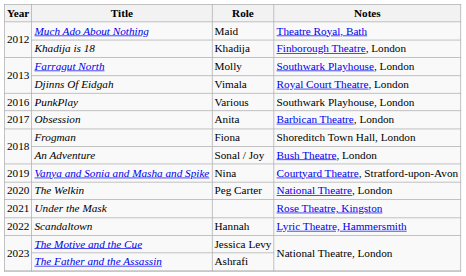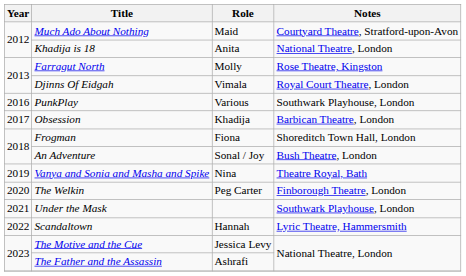Much Ado About Nothing | Notes: Theatre Royal, Bath -> Courtyard Theatre, Stratford-upon-Avon
Khadija is 18 | Role: Khadija -> Anita
Khadija is 18 | Notes: Finborough Theatre, London -> National Theatre, London
Farragut North | Notes: Southwark Playhouse, London -> Rose Theatre, Kingston
Obsession | Role: Anita -> Khadija
Vanya and Sonia and Masha and Spike | Notes: Courtyard Theatre, Stratford-upon-Avon -> Theatre Royal, Bath
The Welkin | Notes: National Theatre, London -> Finborough Theatre, London
Under the Mask | Notes: Rose Theatre, Kingston -> Southwark Playhouse, London
